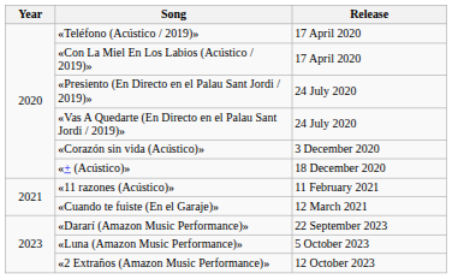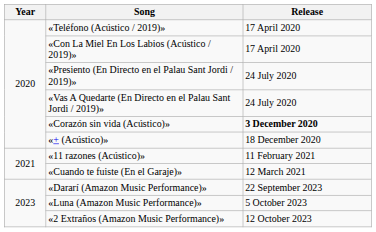«Corazón sin vida (Acústico)» | Release: normal -> bold
